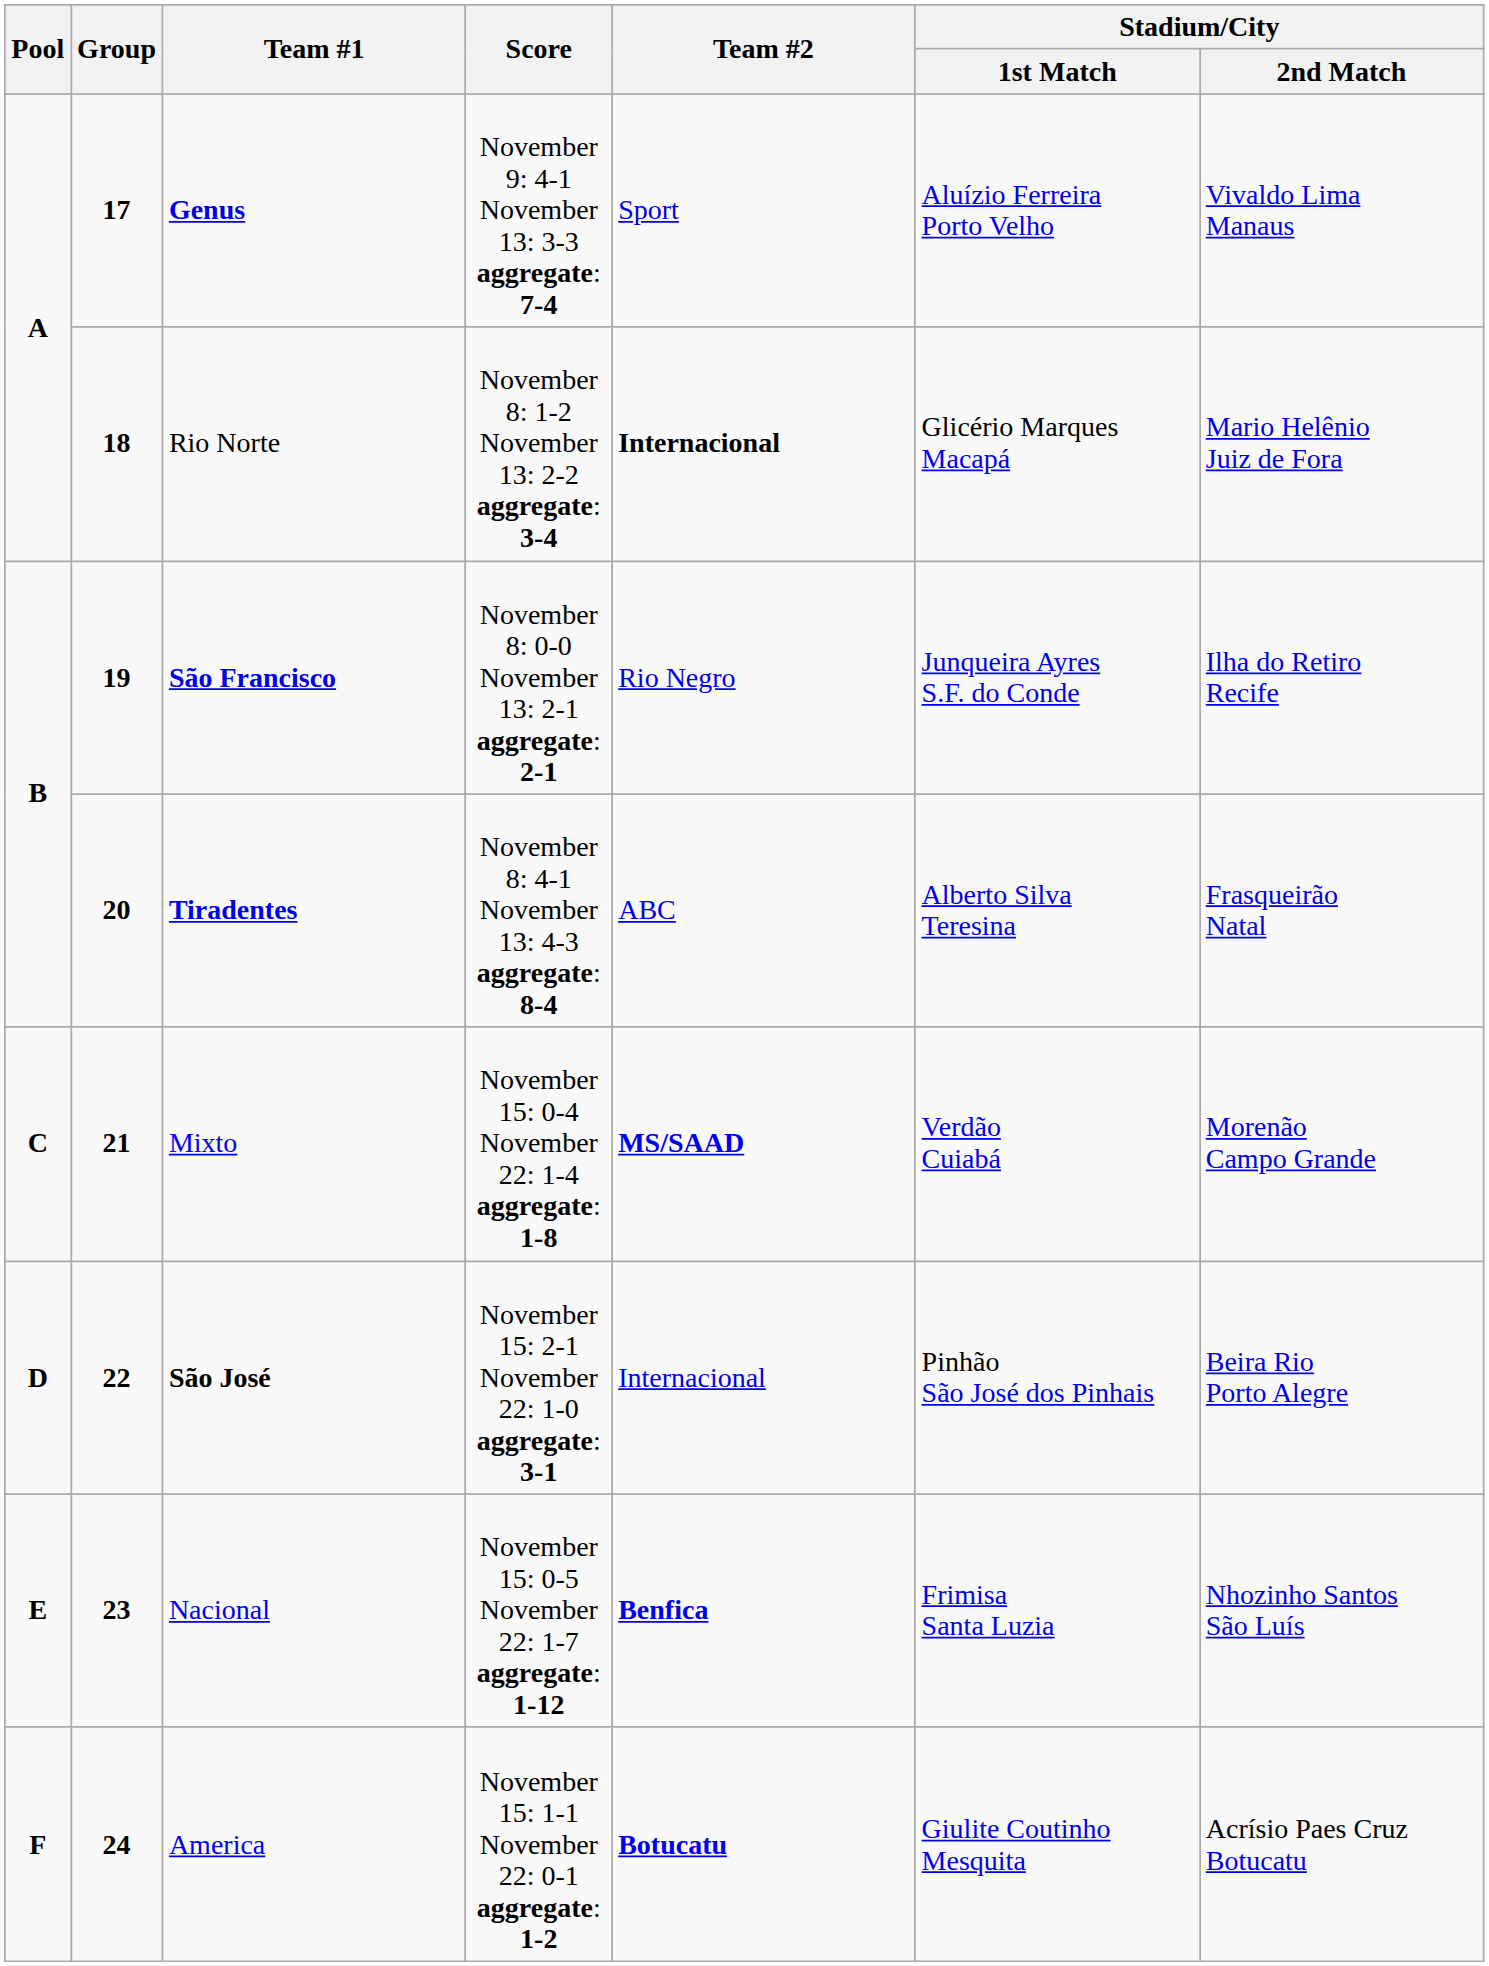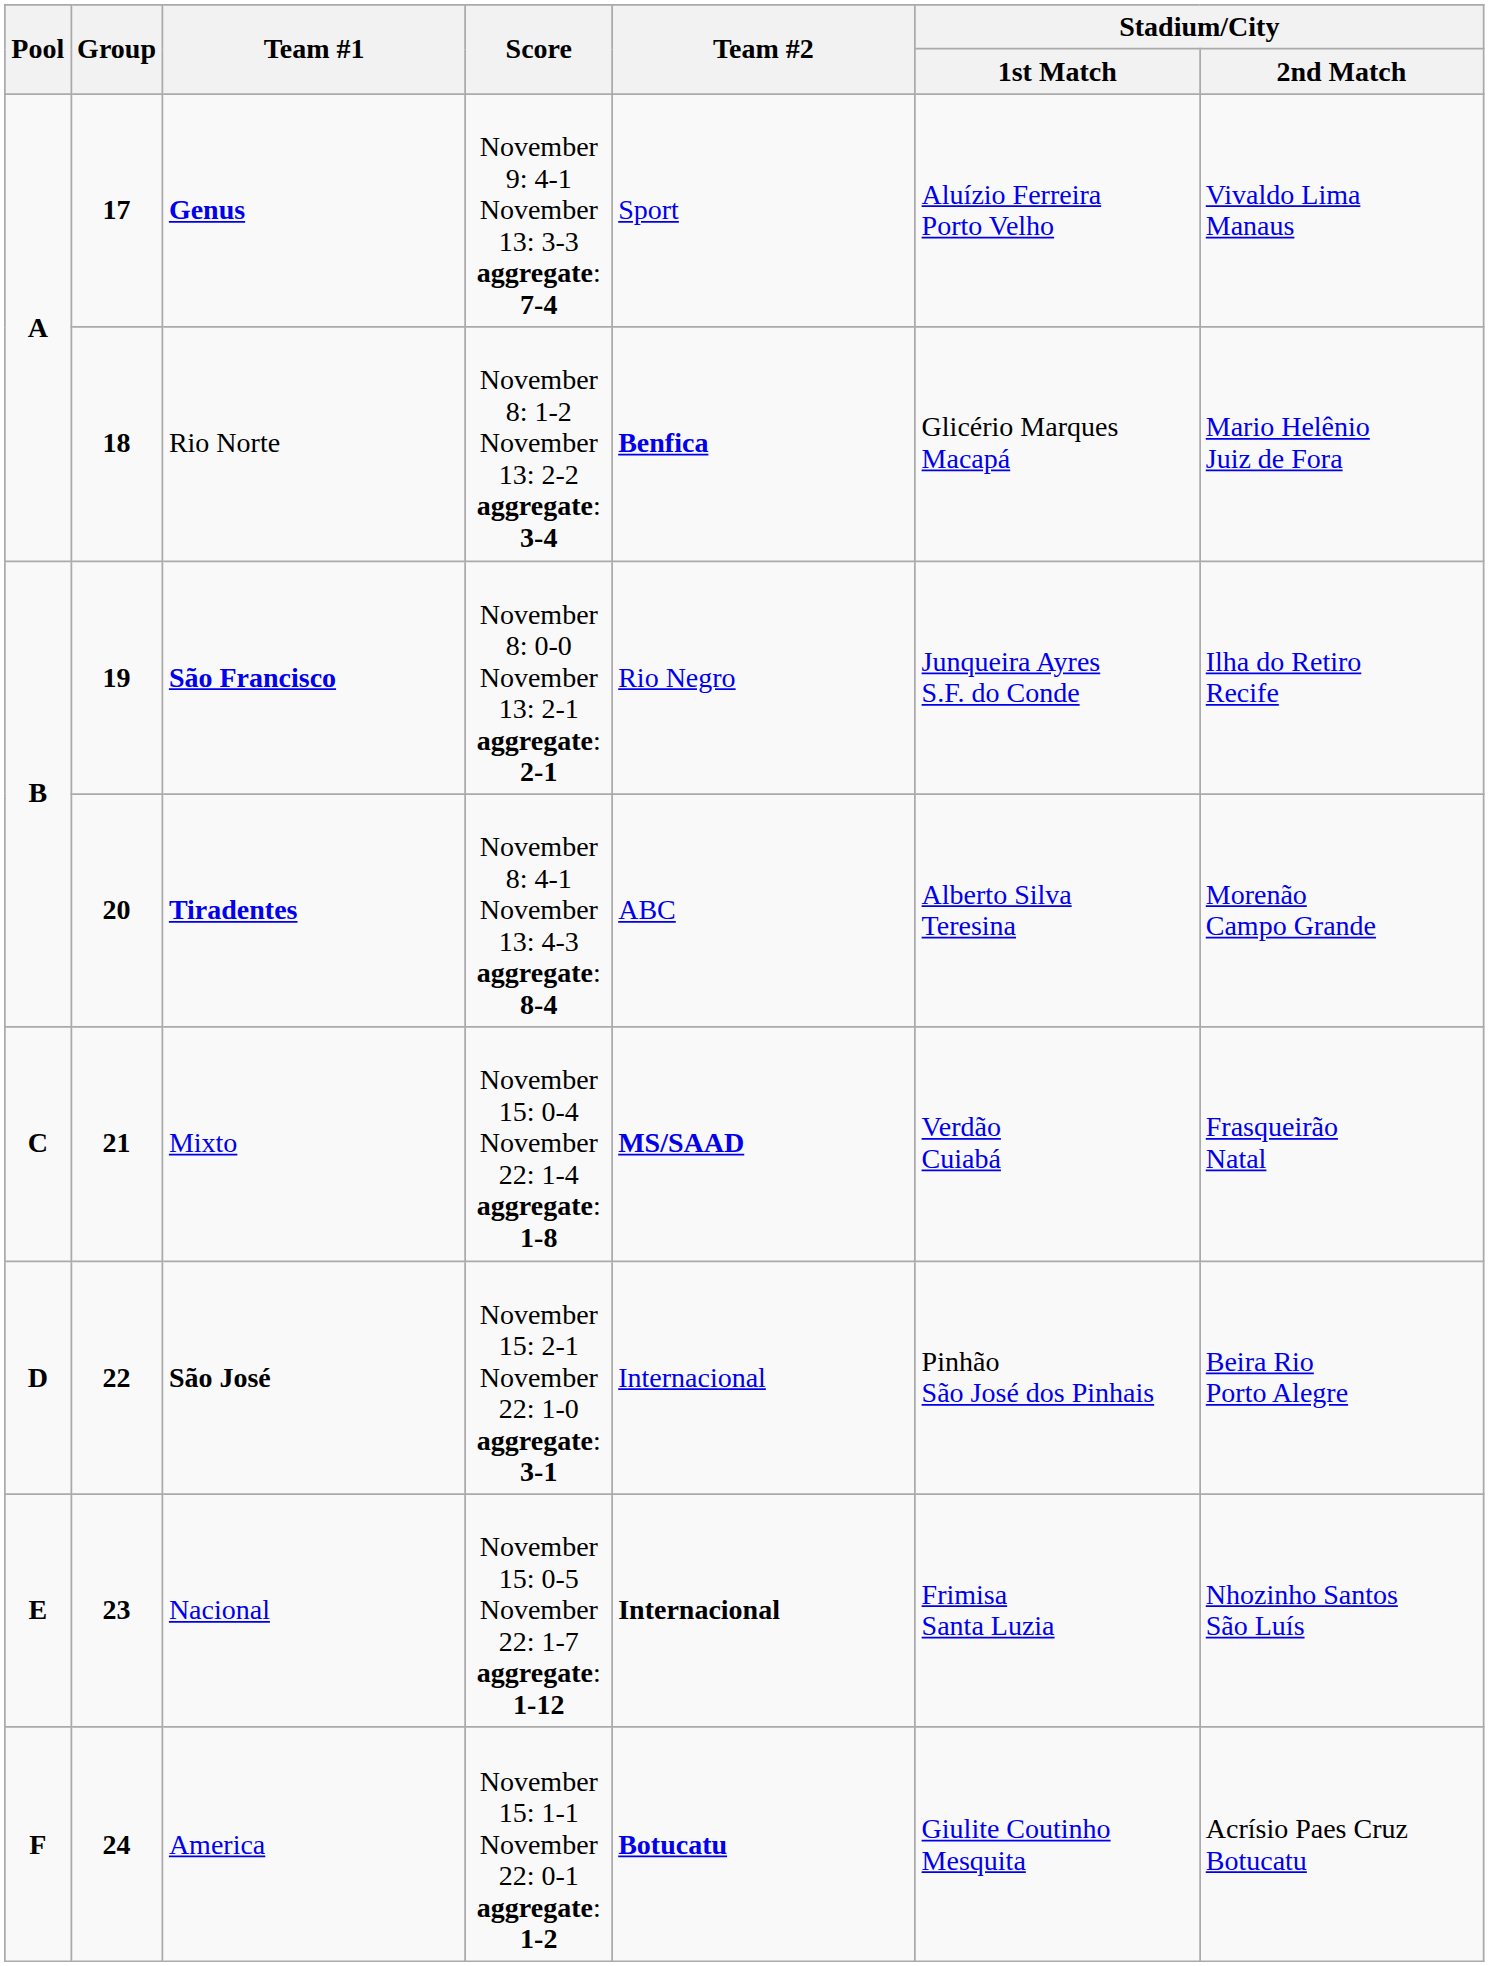Rio Norte | Team #2: Internacional -> Benfica
Tiradentes | Stadium/City / 2nd Match: Frasqueirão Natal -> Morenão Campo Grande
Mixto | Stadium/City / 2nd Match: Morenão Campo Grande -> Frasqueirão Natal
Nacional | Team #2: Benfica -> Internacional
